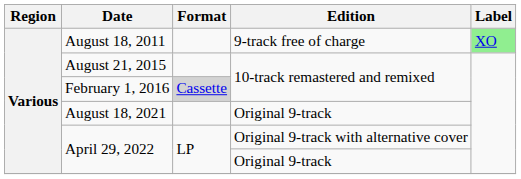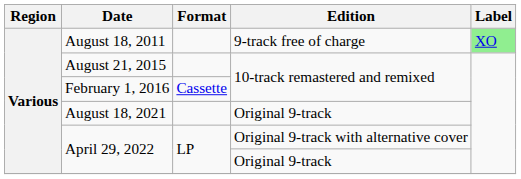February 1, 2016 | Format: lightgrey background -> no background
